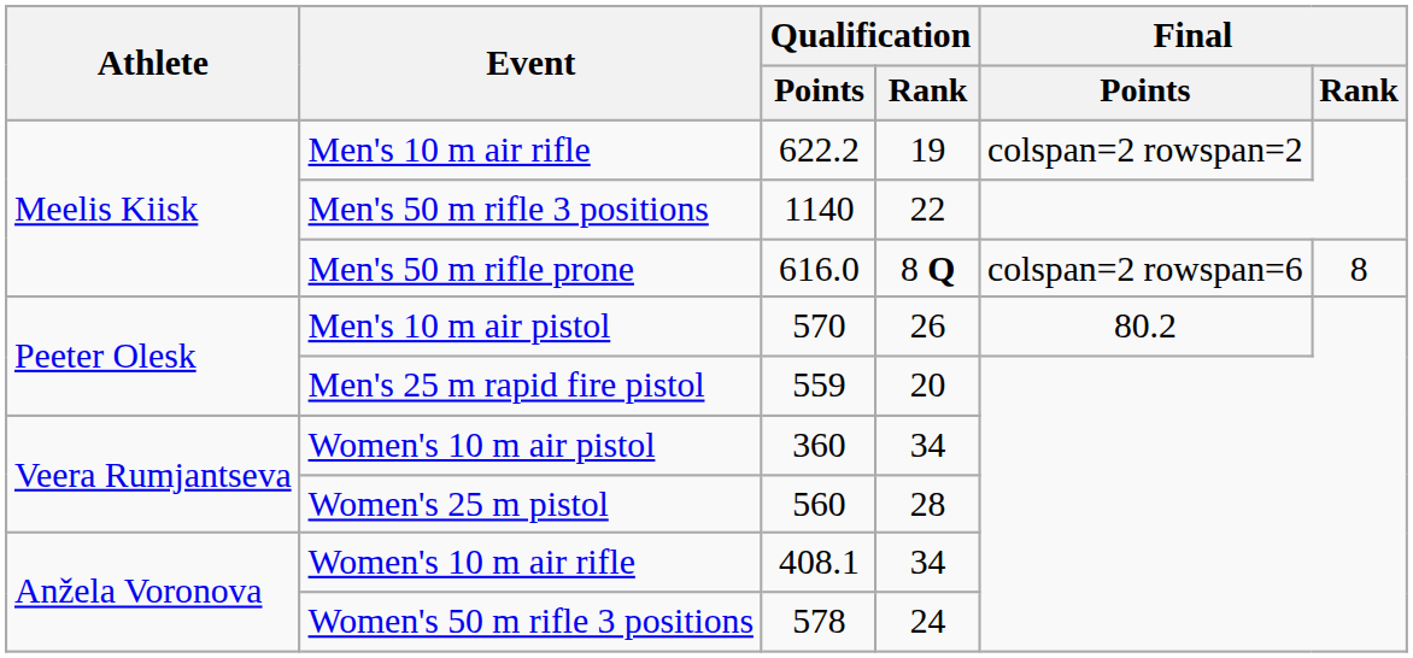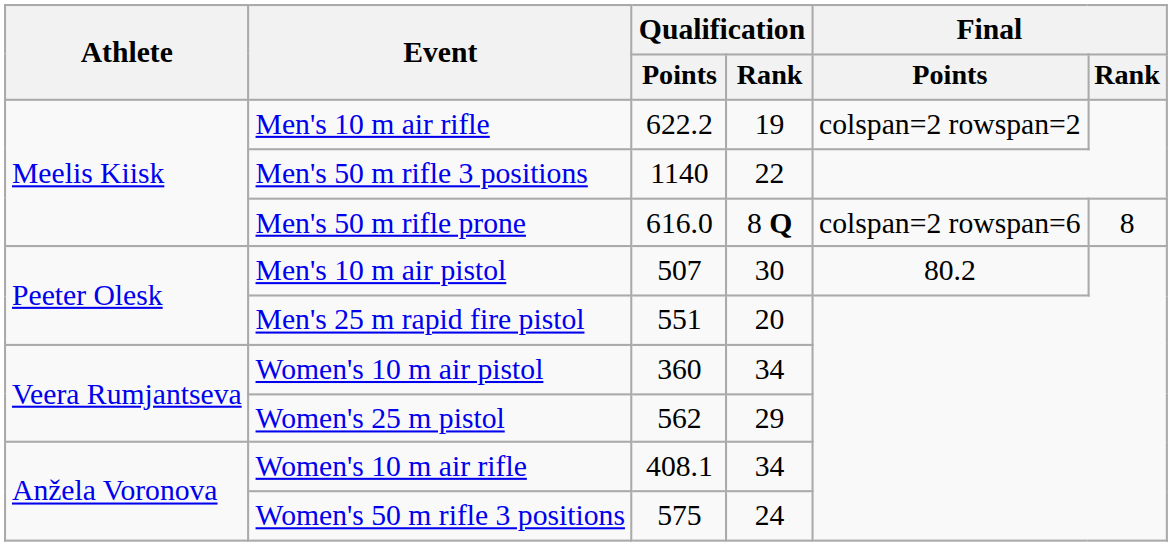Men's 10 m air pistol | Qualification / Points: 570 -> 507
Men's 10 m air pistol | Qualification / Rank: 26 -> 30
Men's 25 m rapid fire pistol | Qualification / Points: 559 -> 551
Women's 25 m pistol | Qualification / Points: 560 -> 562
Women's 25 m pistol | Qualification / Rank: 28 -> 29
Women's 50 m rifle 3 positions | Qualification / Points: 578 -> 575
